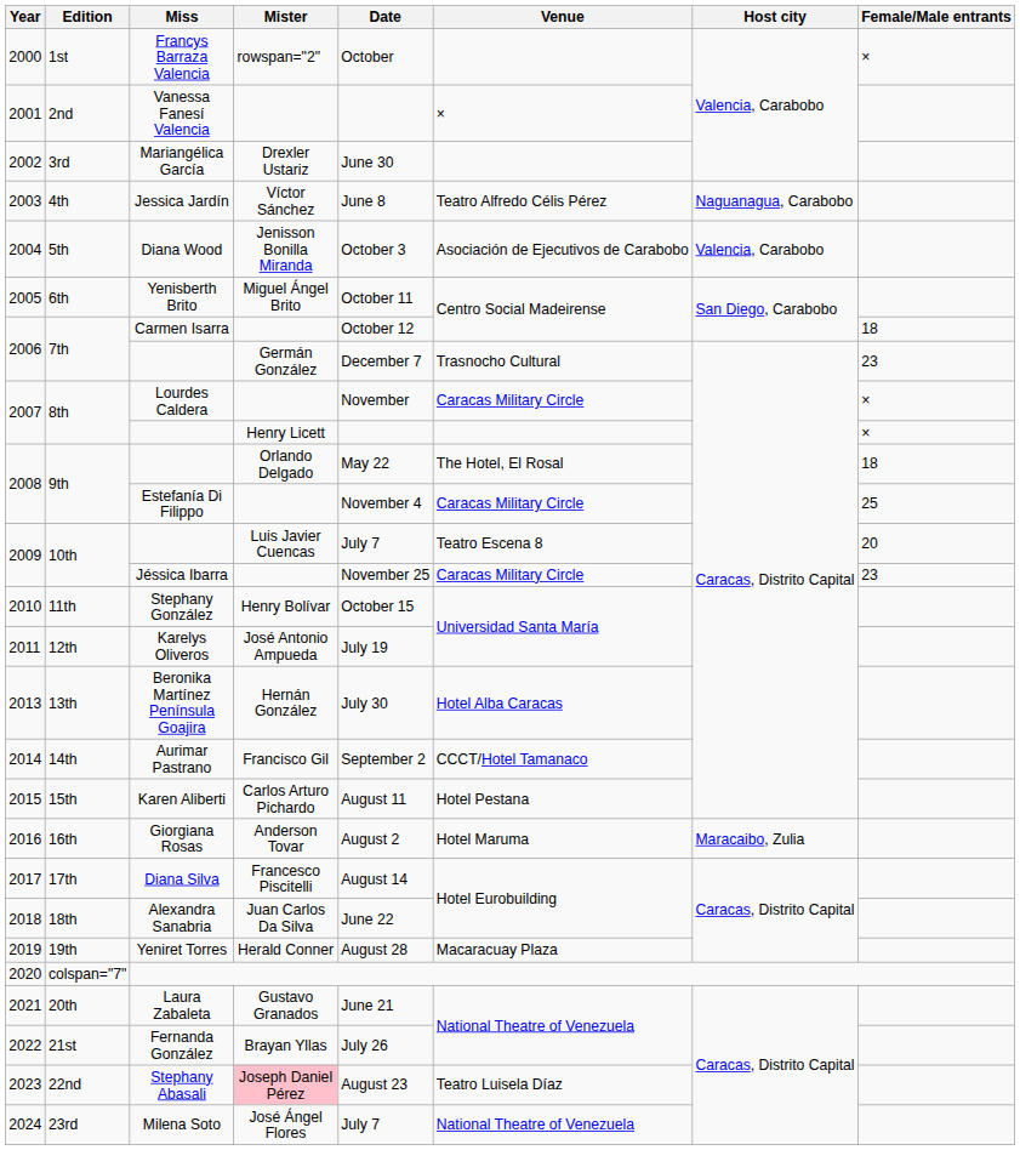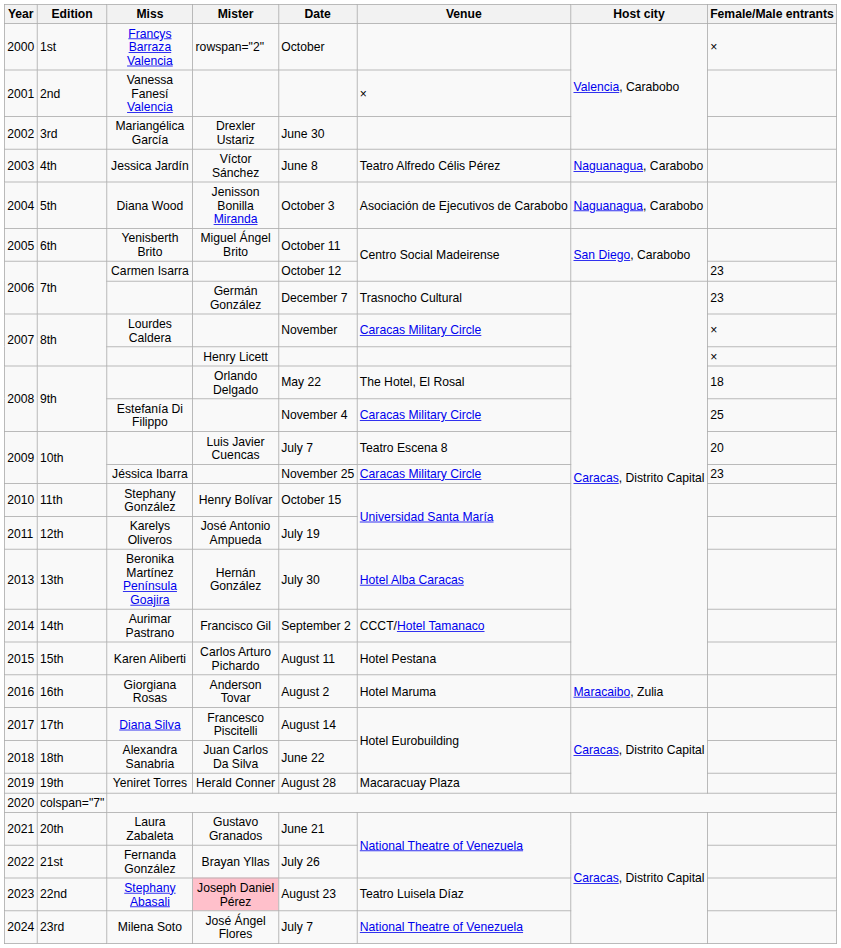2004 | Host city: Valencia, Carabobo -> Naguanagua, Carabobo
2006 / Carmen Isarra | Female/Male entrants: 18 -> 23
